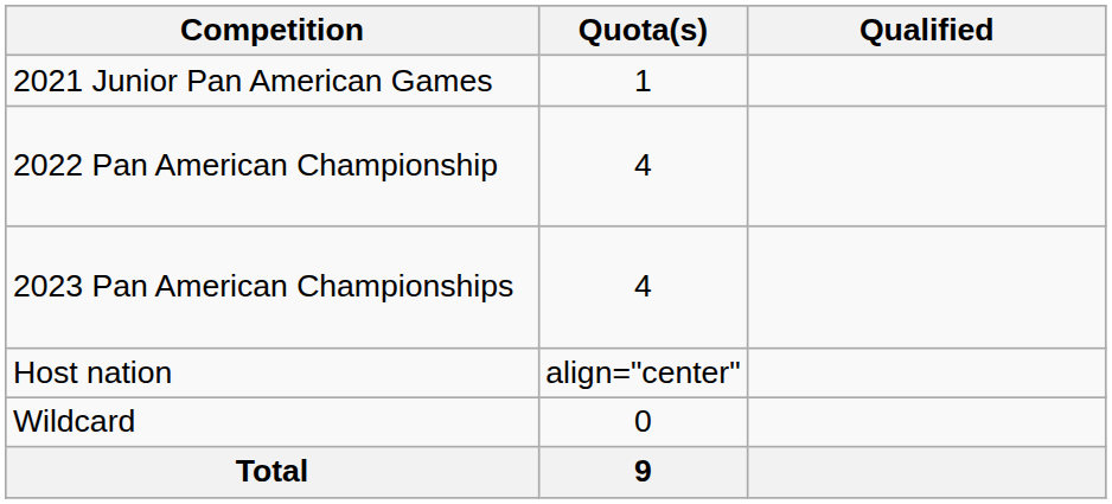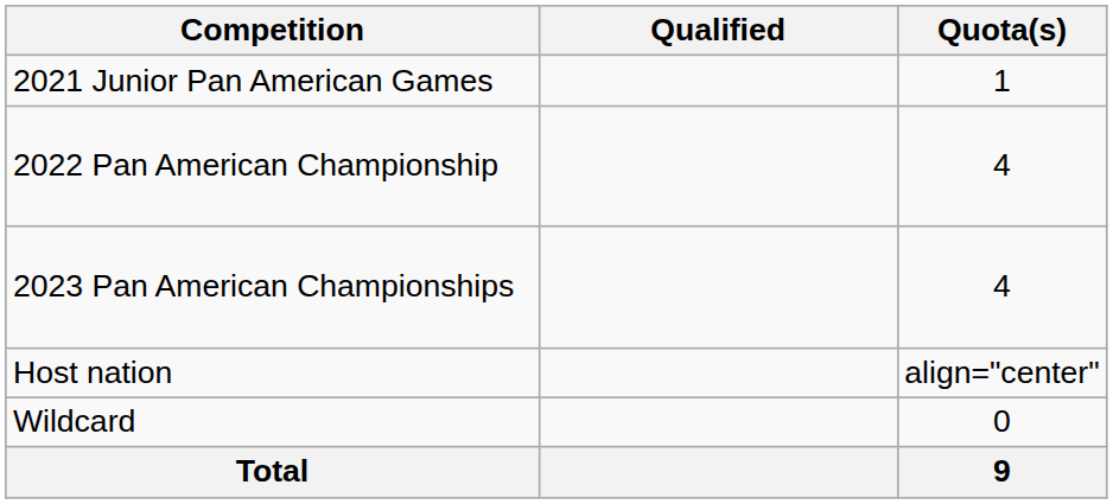columns swapped: Quota(s) <-> Qualified
